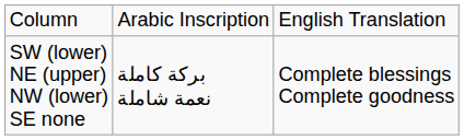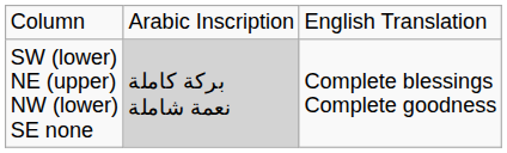SW (lower) NE (upper) NW (lower) SE none | column 2: no background -> lightgrey background
